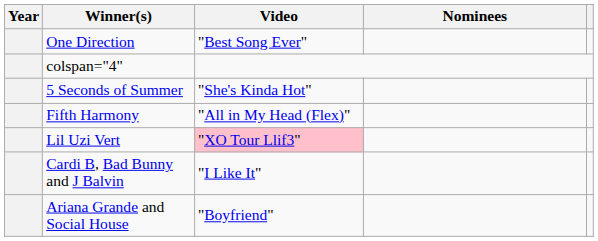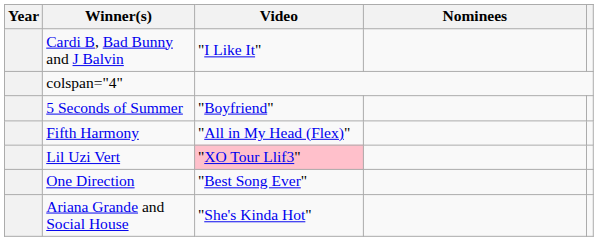rows swapped: One Direction <-> Cardi B, Bad Bunny and J Balvin
5 Seconds of Summer | Video: "She's Kinda Hot" -> "Boyfriend"
Ariana Grande and Social House | Video: "Boyfriend" -> "She's Kinda Hot"
